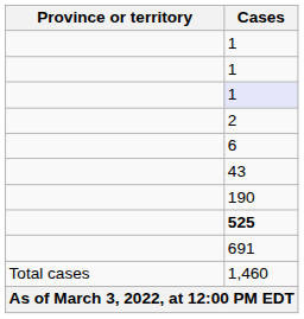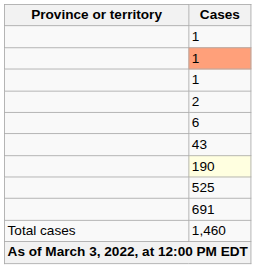row 3 | Cases: no background -> lightsalmon background
row 4 | Cases: lavender background -> no background
row 8 | Cases: no background -> lightyellow background
row 9 | Cases: bold -> normal
